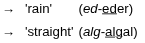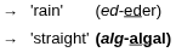row 2 | column 3: normal -> bold
